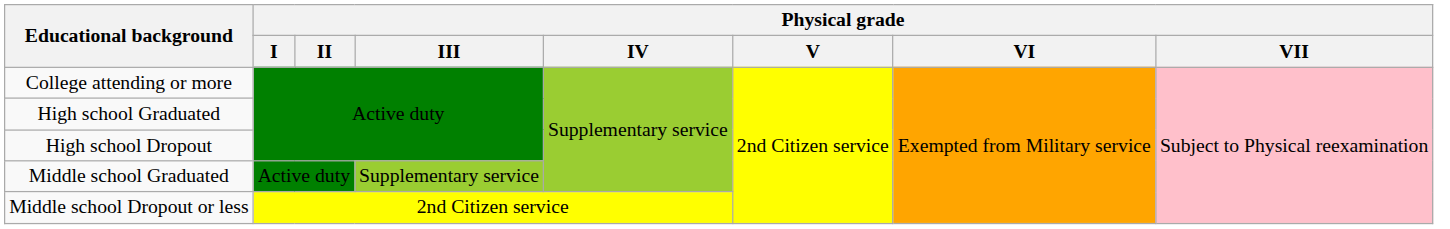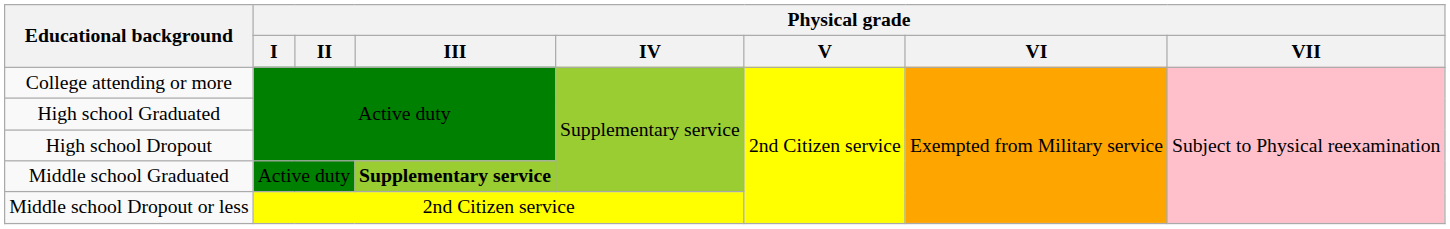Middle school Graduated | Physical grade / III: normal -> bold
